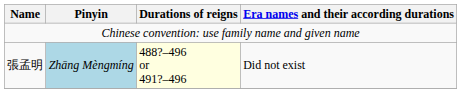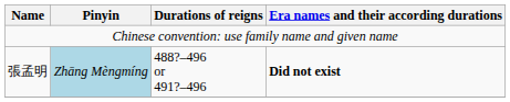張孟明 | Durations of reigns: lightyellow background -> no background
張孟明 | Era names and their according durations: normal -> bold
